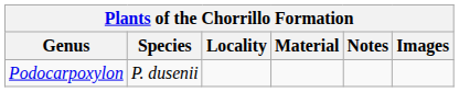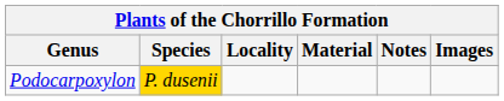Podocarpoxylon | Species: no background -> gold background
